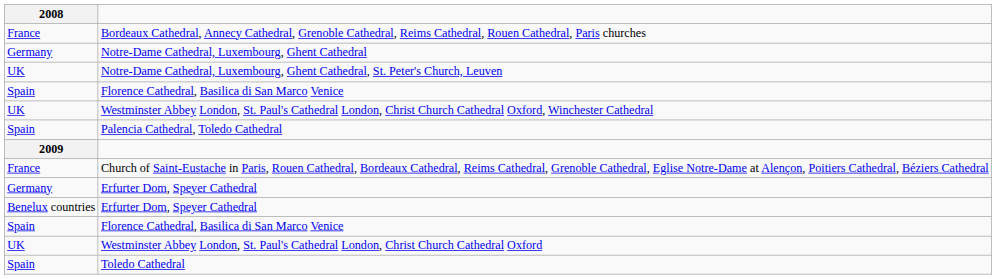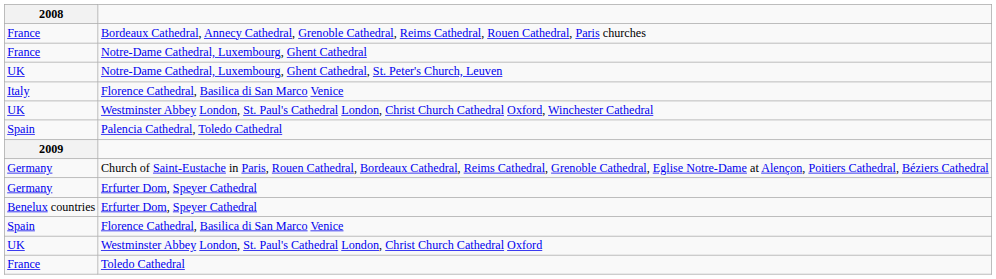row 3 | 2008: Germany -> France
row 5 | 2008: Spain -> Italy
row 9 | 2008: France -> Germany
row 14 | 2008: Spain -> France
